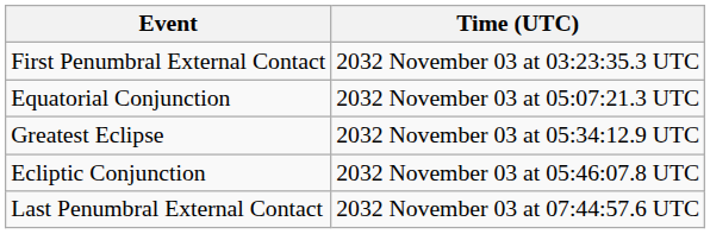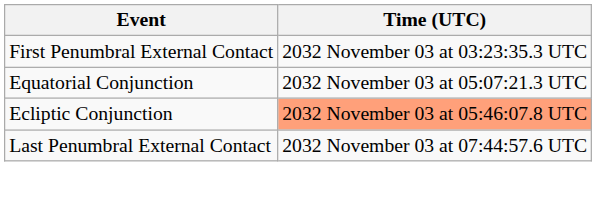- row: Greatest Eclipse | 2032 November 03 at 05:34:12.9 UTC
Ecliptic Conjunction | Time (UTC): no background -> lightsalmon background
